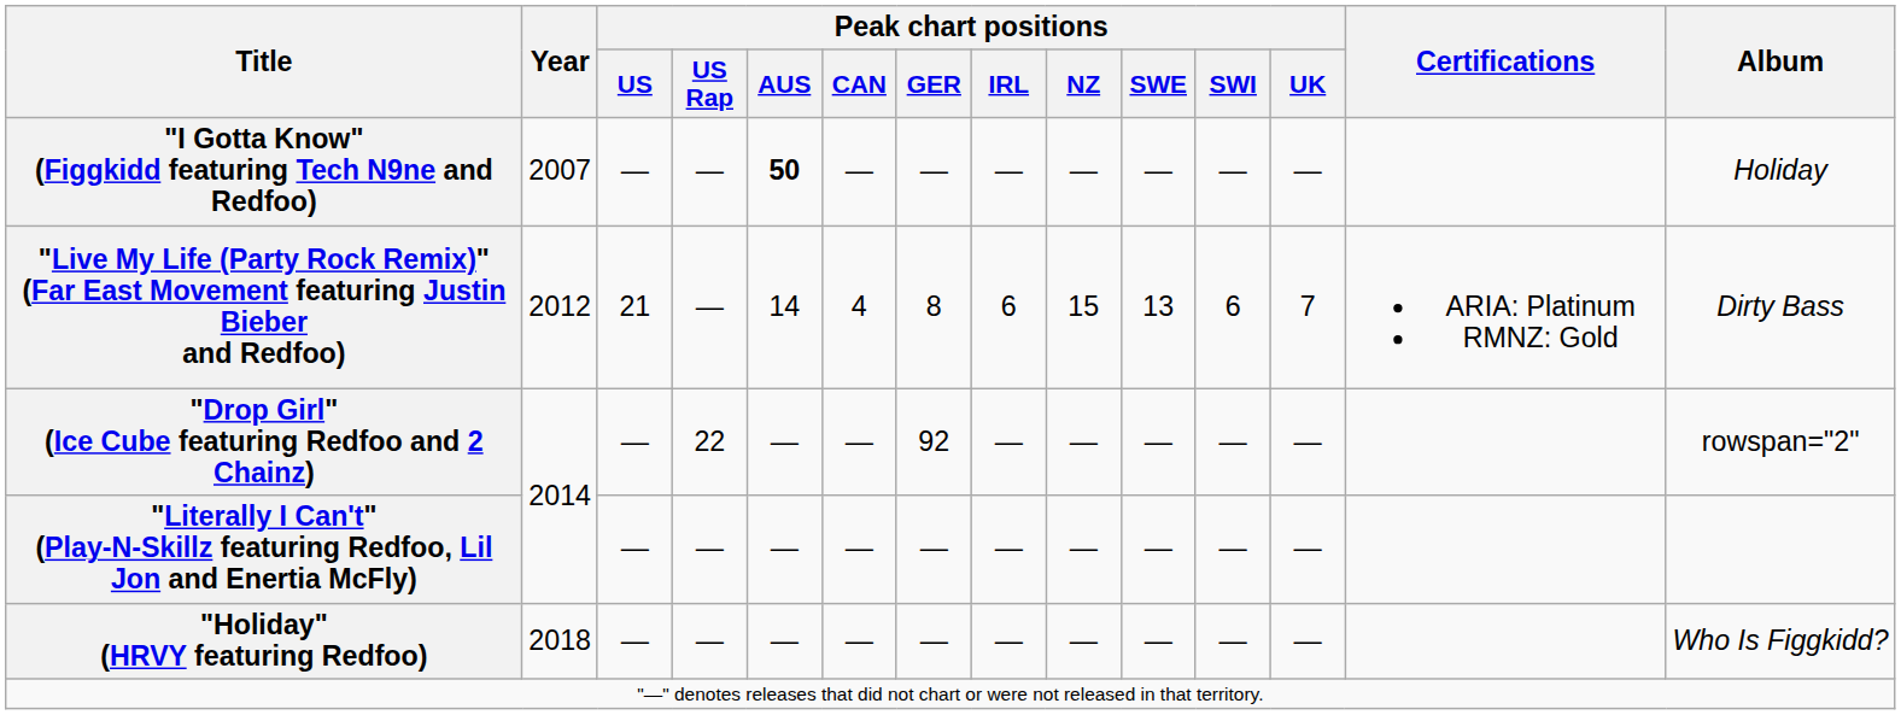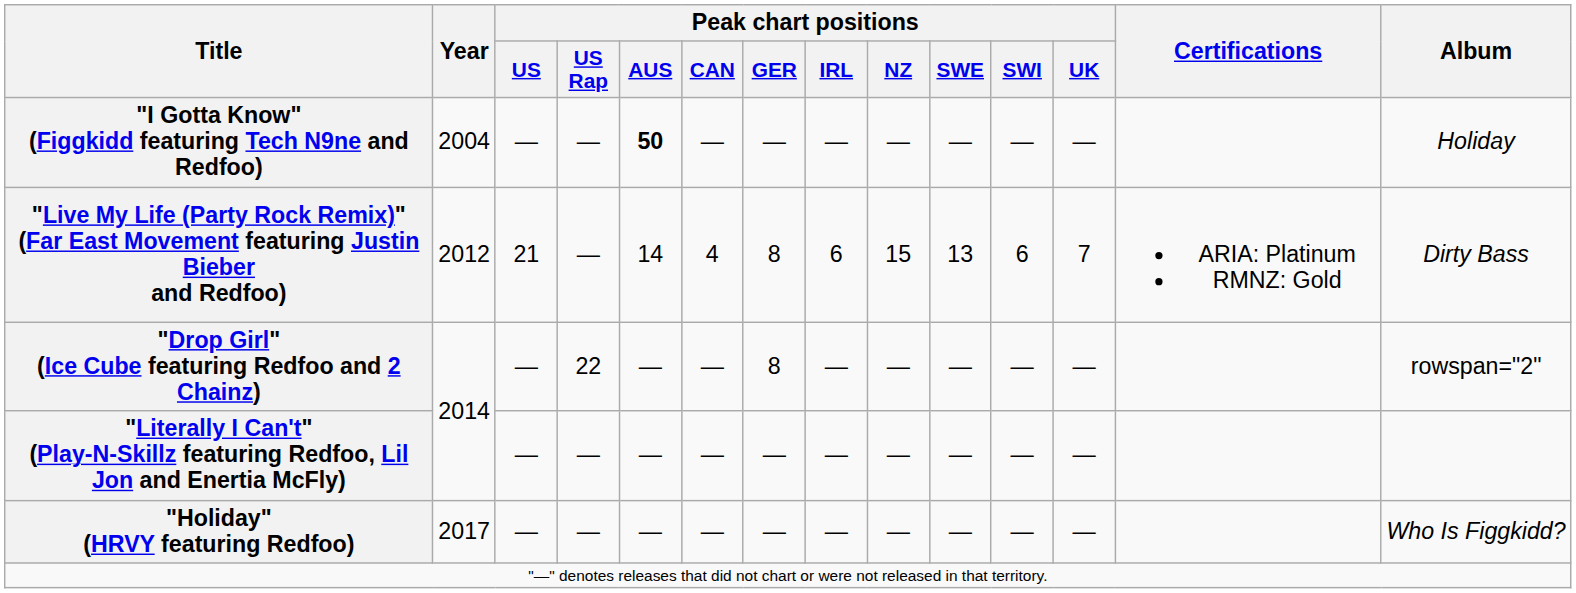"I Gotta Know" (Figgkidd featuring Tech N9ne and Redfoo) | Year: 2007 -> 2004
"Drop Girl" (Ice Cube featuring Redfoo and 2 Chainz) | Peak chart positions / GER: 92 -> 8
"Holiday" (HRVY featuring Redfoo) | Year: 2018 -> 2017
